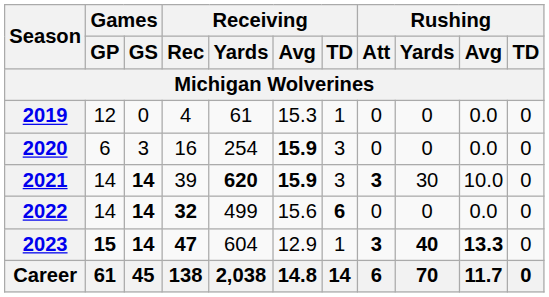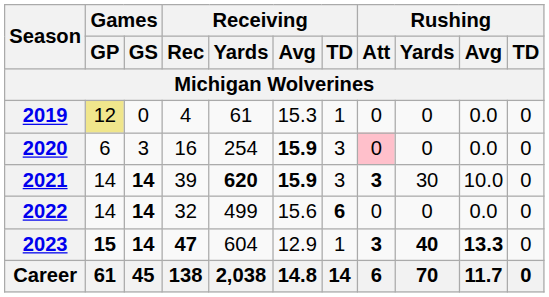2019 | Games / GP: no background -> khaki background
2020 | Rushing / Att: no background -> pink background
2022 | Receiving / Rec: bold -> normal
